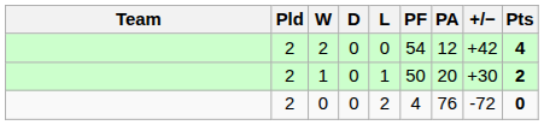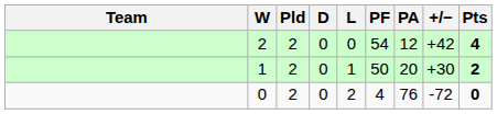columns swapped: Pld <-> W
